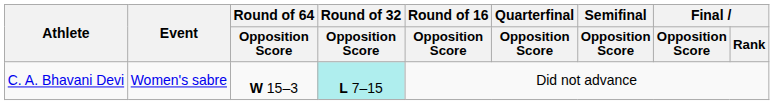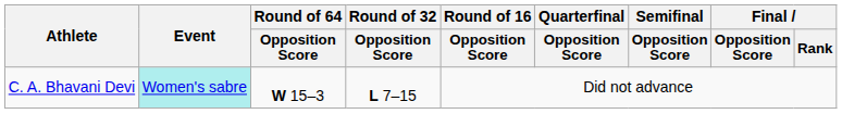C. A. Bhavani Devi | Event: no background -> paleturquoise background
C. A. Bhavani Devi | Round of 32 / Opposition Score: paleturquoise background -> no background
